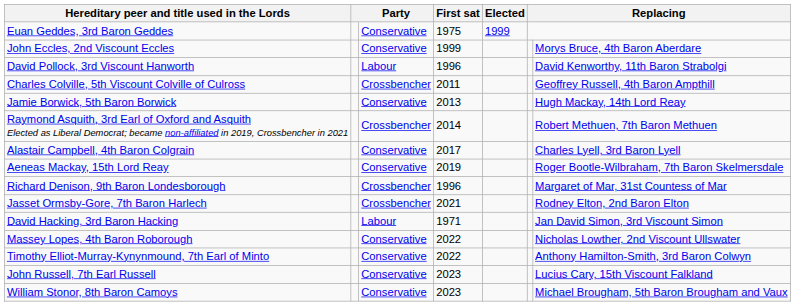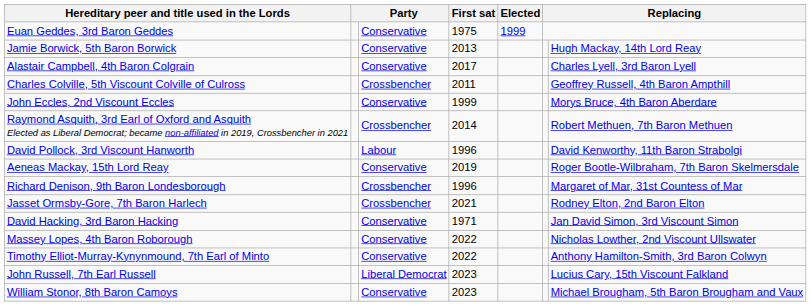rows swapped: John Eccles, 2nd Viscount Eccles <-> Jamie Borwick, 5th Baron Borwick
rows swapped: David Pollock, 3rd Viscount Hanworth <-> Alastair Campbell, 4th Baron Colgrain
David Hacking, 3rd Baron Hacking | Party: Labour -> Conservative
John Russell, 7th Earl Russell | Party: Conservative -> Liberal Democrat
